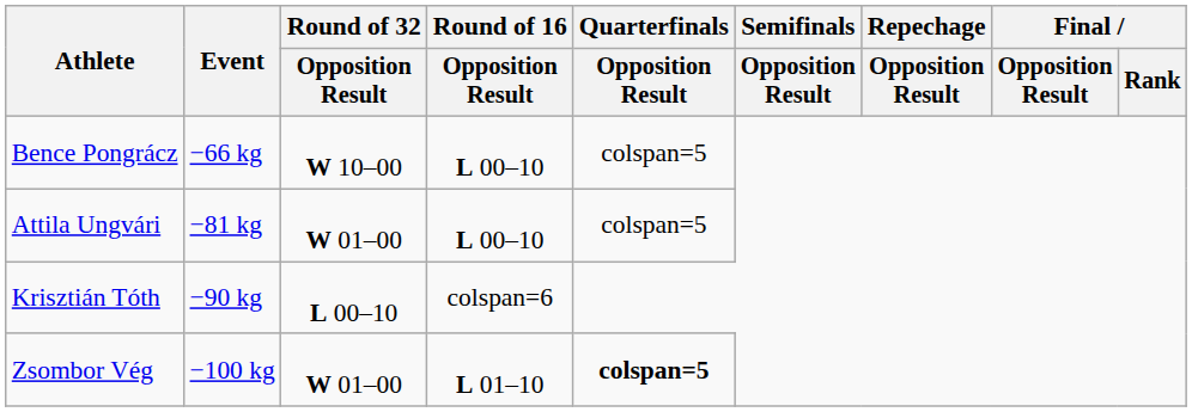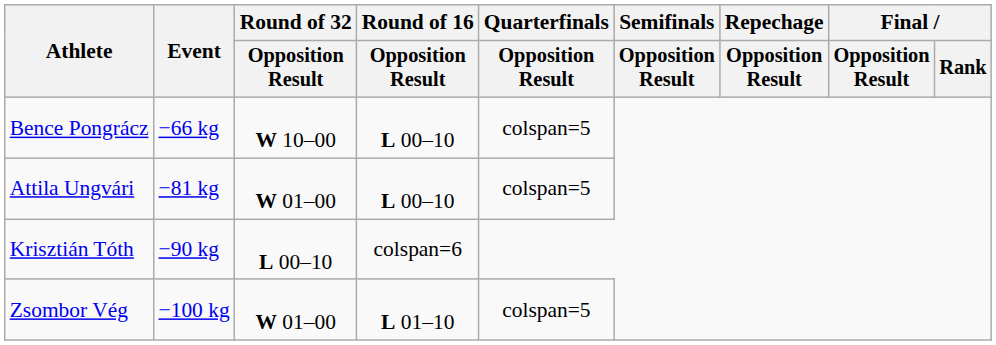Zsombor Vég | Quarterfinals / Opposition Result: bold -> normal
